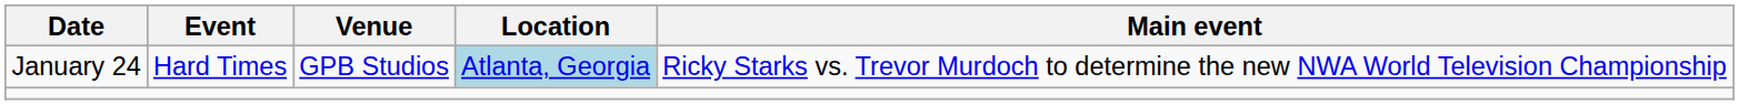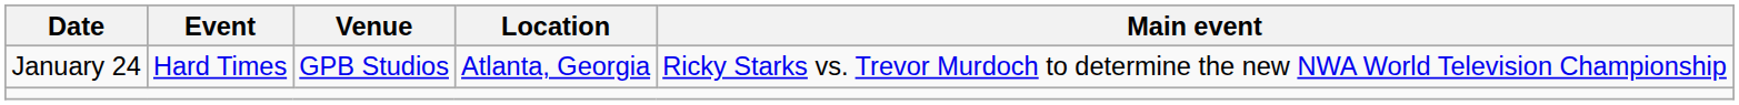January 24 | Location: lightblue background -> no background
